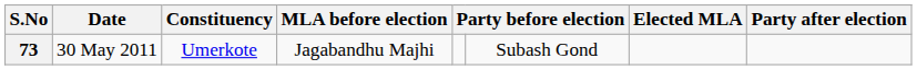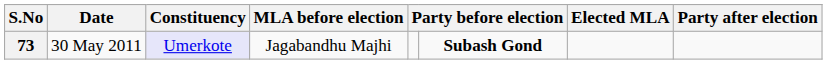73 | Constituency: no background -> lavender background
73 | column 6: normal -> bold
